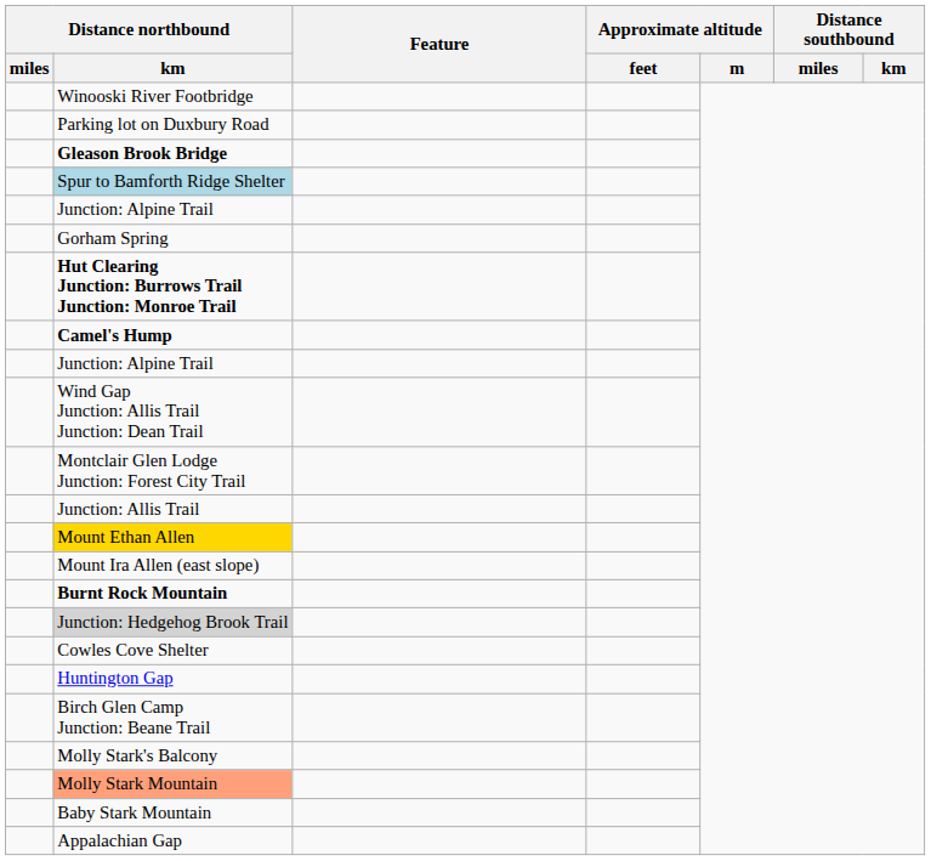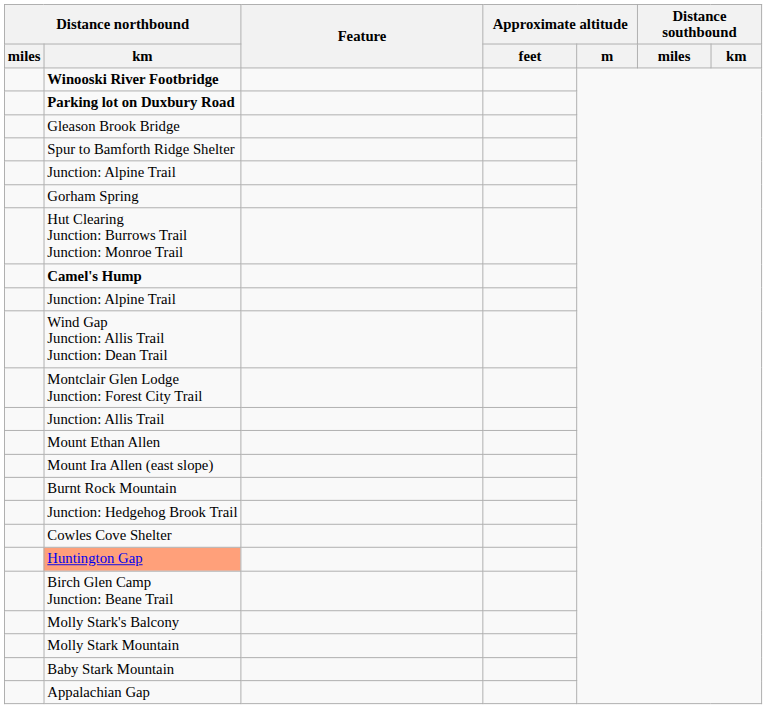Winooski River Footbridge | Distance northbound / km: normal -> bold
Parking lot on Duxbury Road | Distance northbound / km: normal -> bold
Gleason Brook Bridge | Distance northbound / km: bold -> normal
Spur to Bamforth Ridge Shelter | Distance northbound / km: lightblue background -> no background
Hut Clearing Junction: Burrows Trail Junction: Monroe Trail | Distance northbound / km: bold -> normal
Mount Ethan Allen | Distance northbound / km: gold background -> no background
Burnt Rock Mountain | Distance northbound / km: bold -> normal
Junction: Hedgehog Brook Trail | Distance northbound / km: lightgrey background -> no background
Huntington Gap | Distance northbound / km: no background -> lightsalmon background
Molly Stark Mountain | Distance northbound / km: lightsalmon background -> no background
